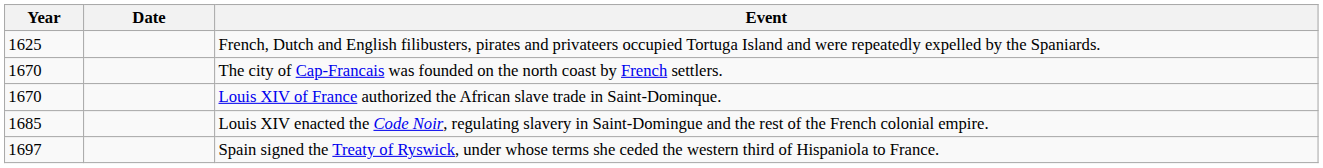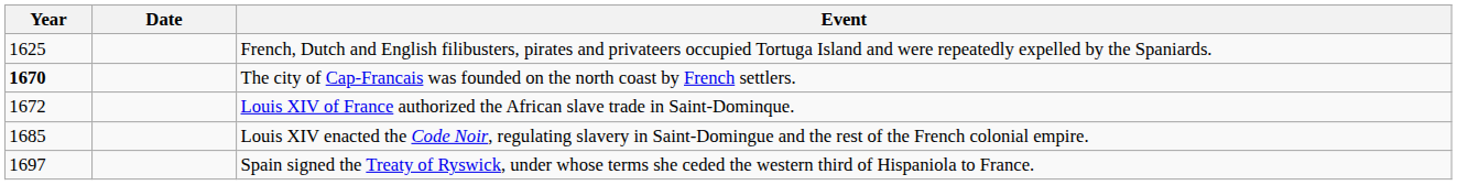row 3 | Year: normal -> bold
row 4 | Year: 1670 -> 1672
